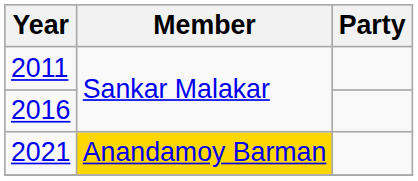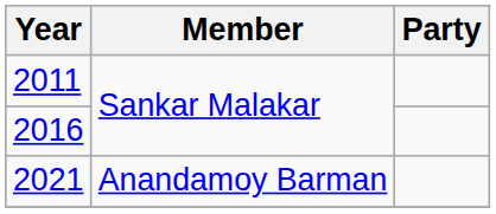2021 | Member: gold background -> no background
